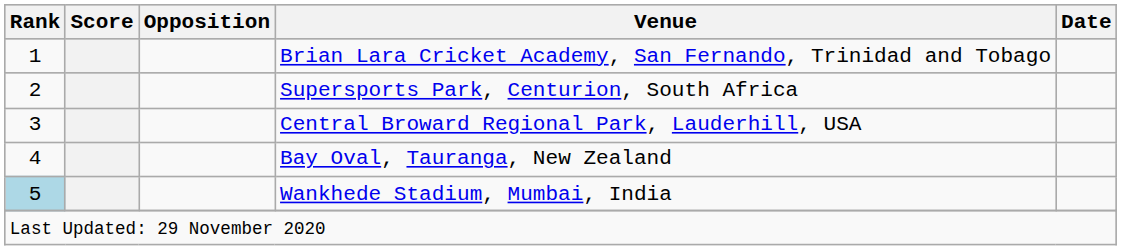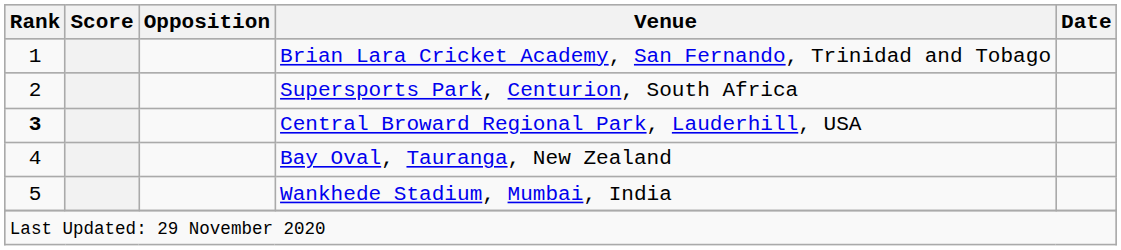Central Broward Regional Park, Lauderhill, USA | Rank: normal -> bold
Wankhede Stadium, Mumbai, India | Rank: lightblue background -> no background
